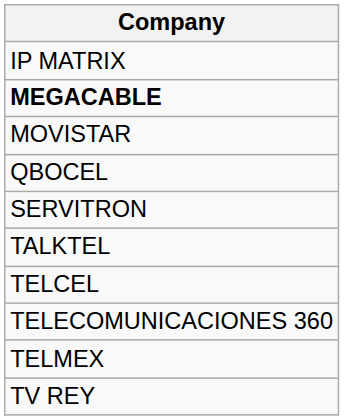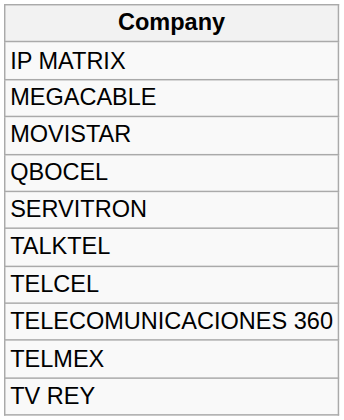row 3 | column 1: bold -> normal
